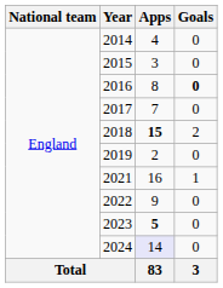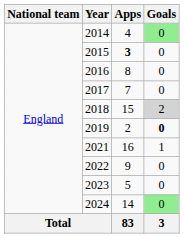2014 | Goals: no background -> lightgreen background
2015 | Apps: normal -> bold
2016 | Goals: bold -> normal
2018 | Apps: bold -> normal
2018 | Goals: no background -> lightgrey background
2019 | Goals: normal -> bold
2023 | Apps: bold -> normal
2024 | Apps: lavender background -> no background
2024 | Goals: no background -> lightgreen background
